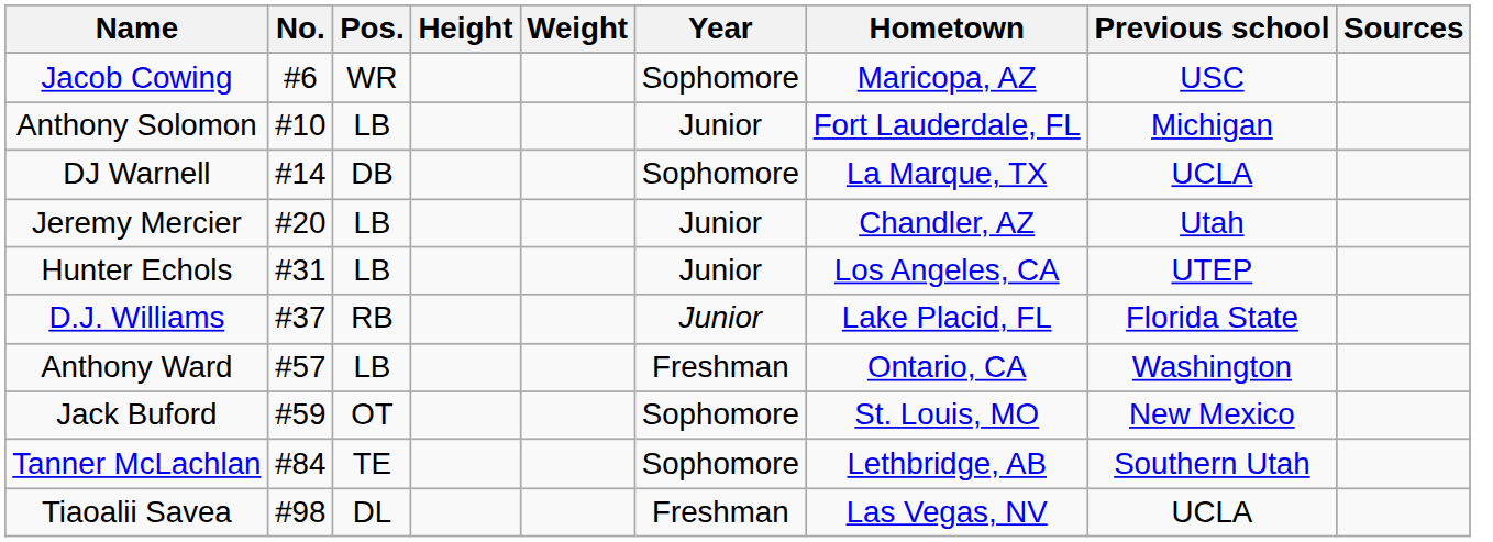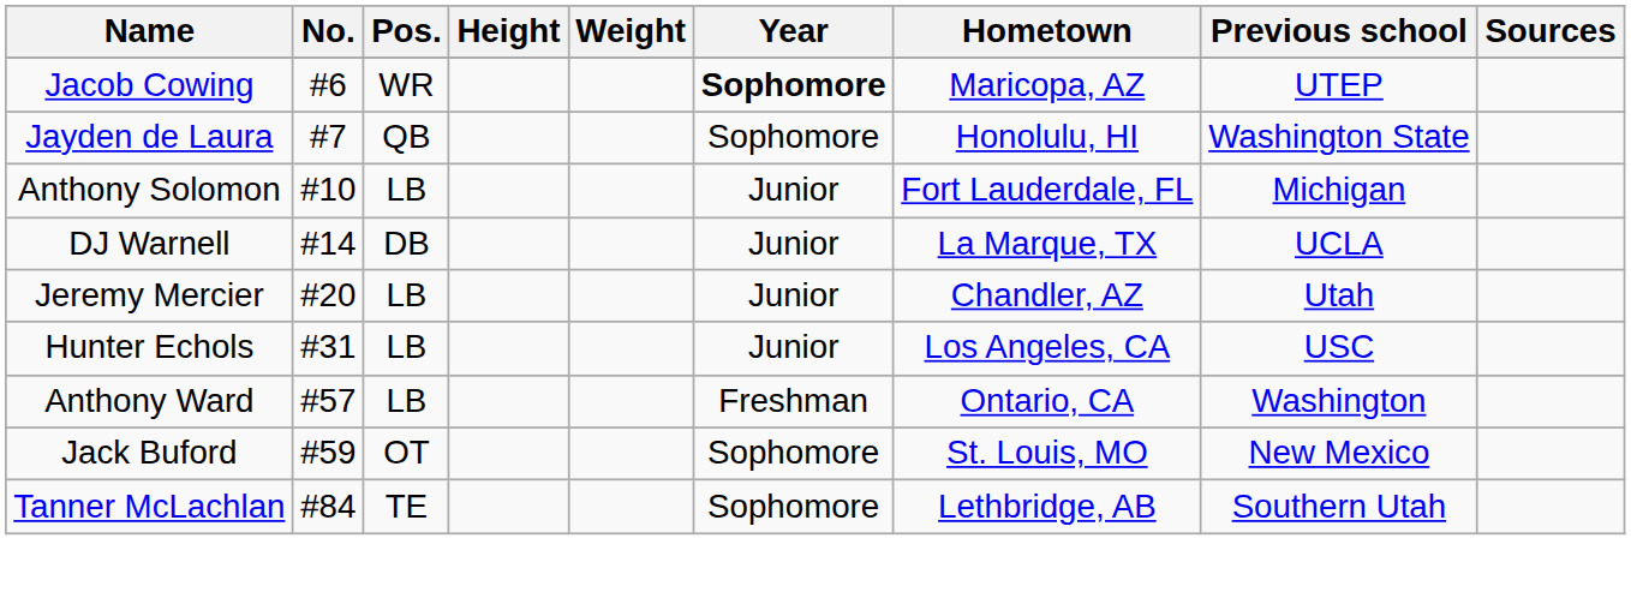Jacob Cowing | Year: normal -> bold
Jacob Cowing | Previous school: USC -> UTEP
+ row: Jayden de Laura | #7 | QB | Sophomore | Honolulu, HI | Washington State
DJ Warnell | Year: Sophomore -> Junior
Hunter Echols | Previous school: UTEP -> USC
- row: D.J. Williams | #37 | RB | Junior | Lake Placid, FL | Florida State
- row: Tiaoalii Savea | #98 | DL | Freshman | Las Vegas, NV | UCLA
